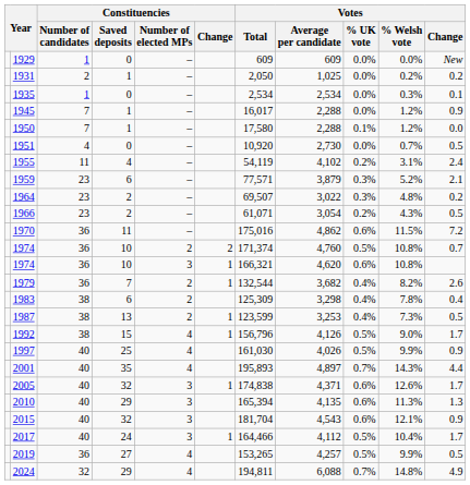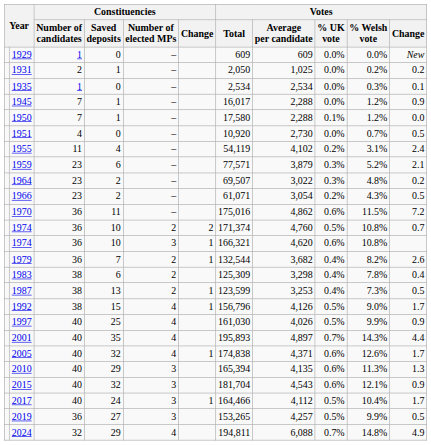2005 | Constituencies / Number of elected MPs: 3 -> 4
2019 | Constituencies / Number of elected MPs: 4 -> 3
